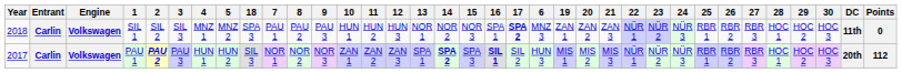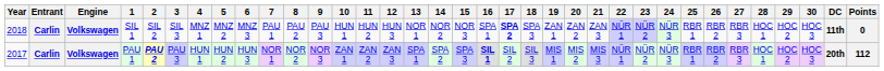columns swapped: 6 <-> 18
row 3 | 14: bold -> normal
